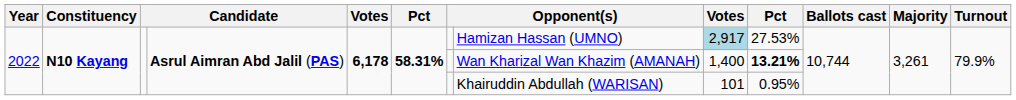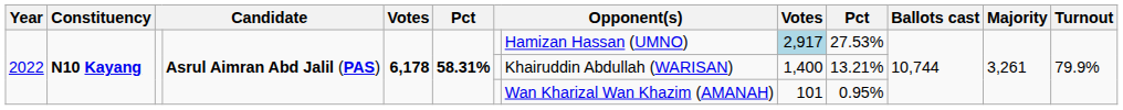row 3 | column 8: Wan Kharizal Wan Khazim (AMANAH) -> Khairuddin Abdullah (WARISAN)
row 3 | column 10: bold -> normal
row 4 | column 8: Khairuddin Abdullah (WARISAN) -> Wan Kharizal Wan Khazim (AMANAH)
